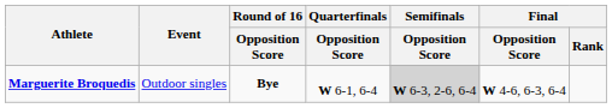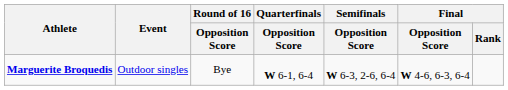Marguerite Broquedis | Round of 16 / Opposition Score: bold -> normal
Marguerite Broquedis | Semifinals / Opposition Score: lightgrey background -> no background
